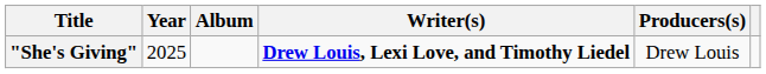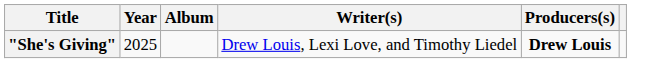"She's Giving" | Writer(s): bold -> normal
"She's Giving" | Producers(s): normal -> bold
